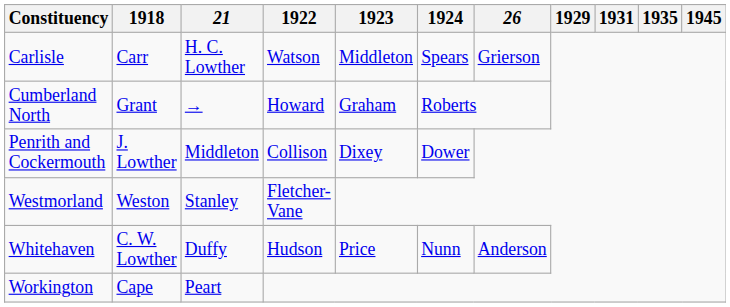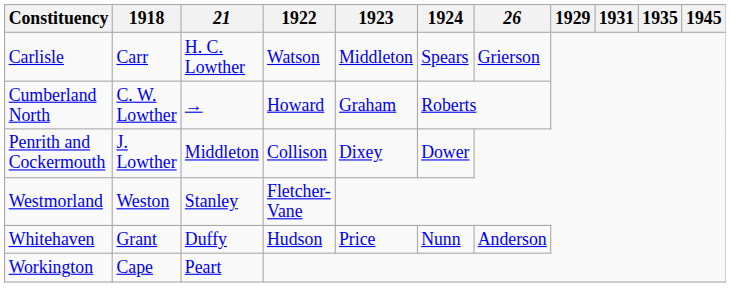Cumberland North | 1918: Grant -> C. W. Lowther
Whitehaven | 1918: C. W. Lowther -> Grant
